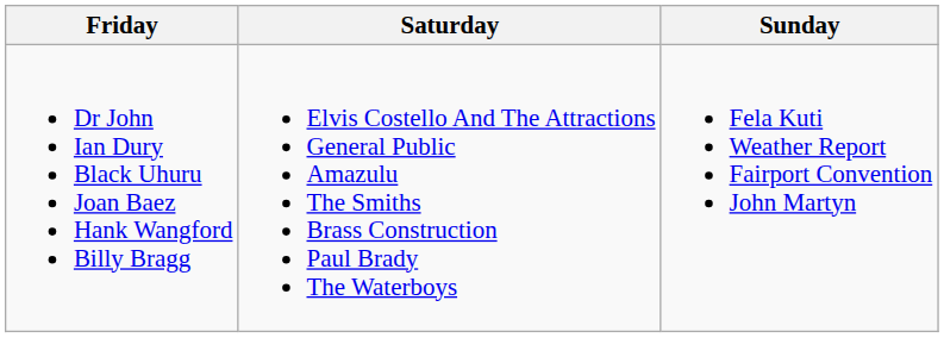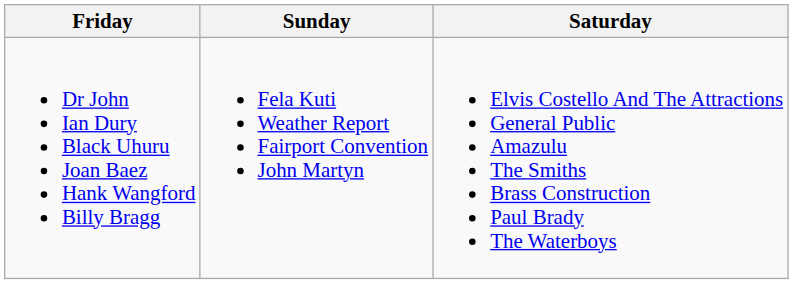columns swapped: Saturday <-> Sunday
